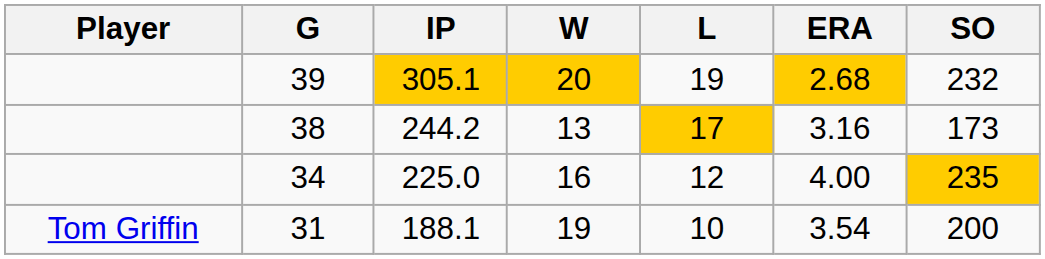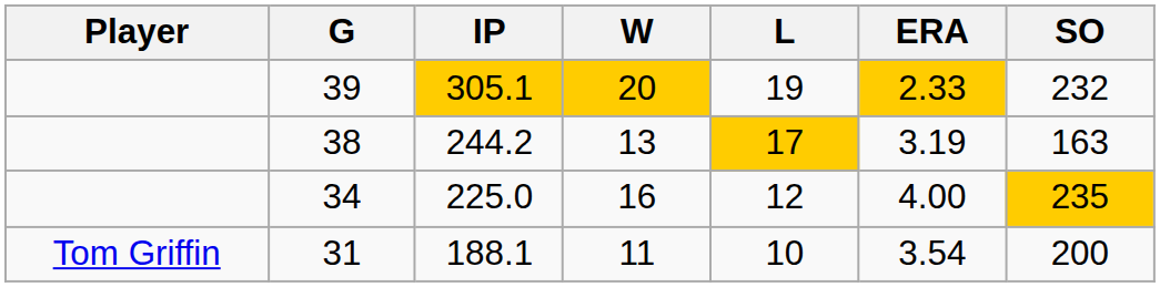39 | ERA: 2.68 -> 2.33
38 | ERA: 3.16 -> 3.19
38 | SO: 173 -> 163
31 | W: 19 -> 11
